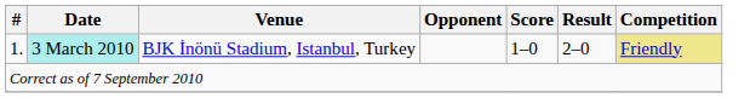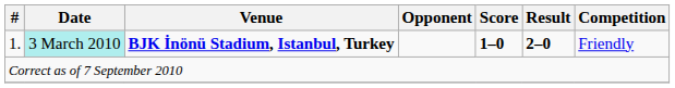1. | Venue: normal -> bold
1. | Score: normal -> bold
1. | Result: normal -> bold
1. | Competition: khaki background -> no background
